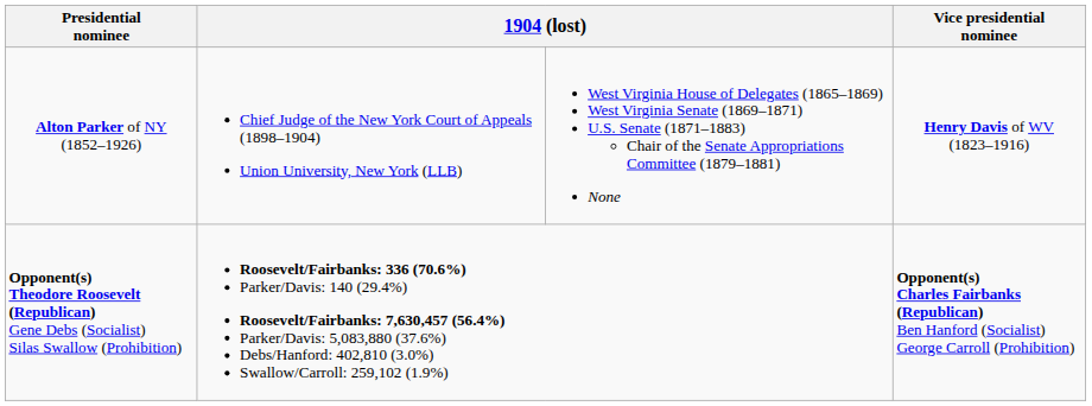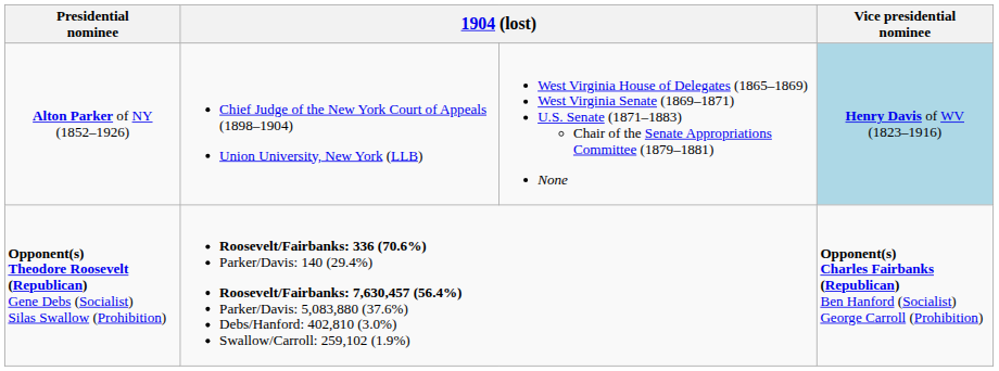Alton Parker of NY (1852–1926) | Vice presidential nominee: no background -> lightblue background
